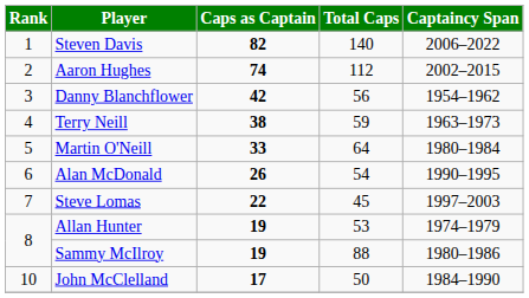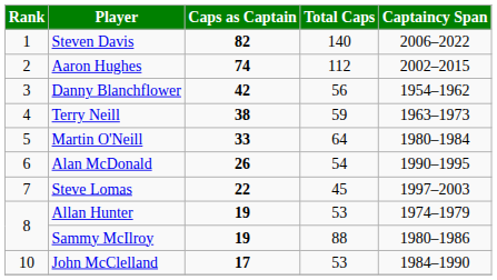John McClelland | Total Caps: 50 -> 53
